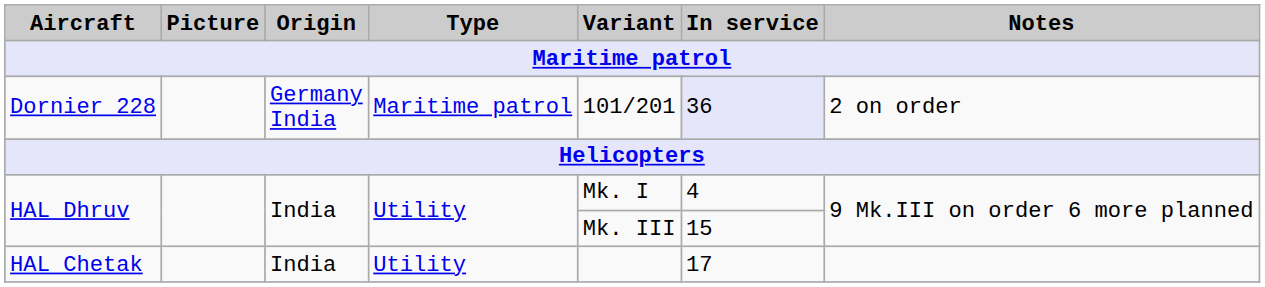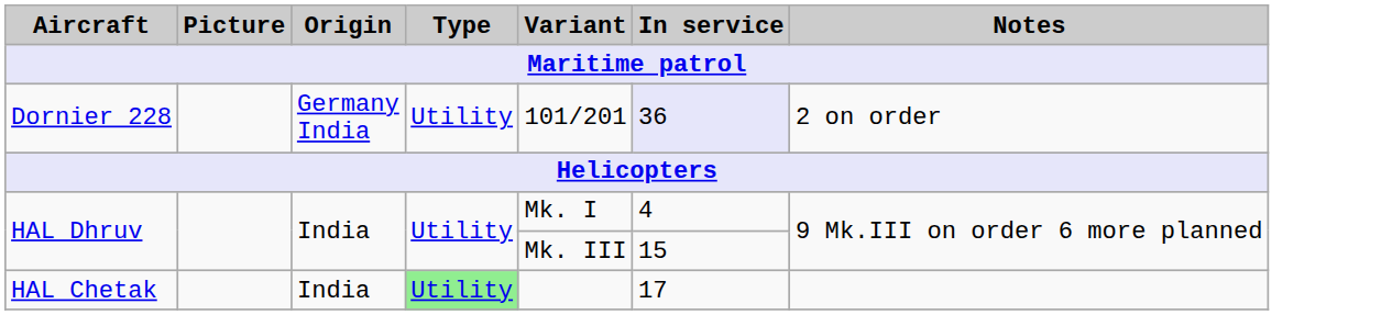Dornier 228 | Type: Maritime patrol -> Utility
HAL Chetak | Type: no background -> lightgreen background
